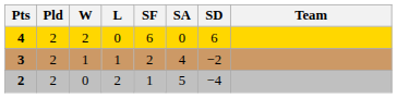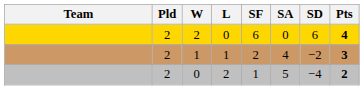columns swapped: Team <-> Pts
